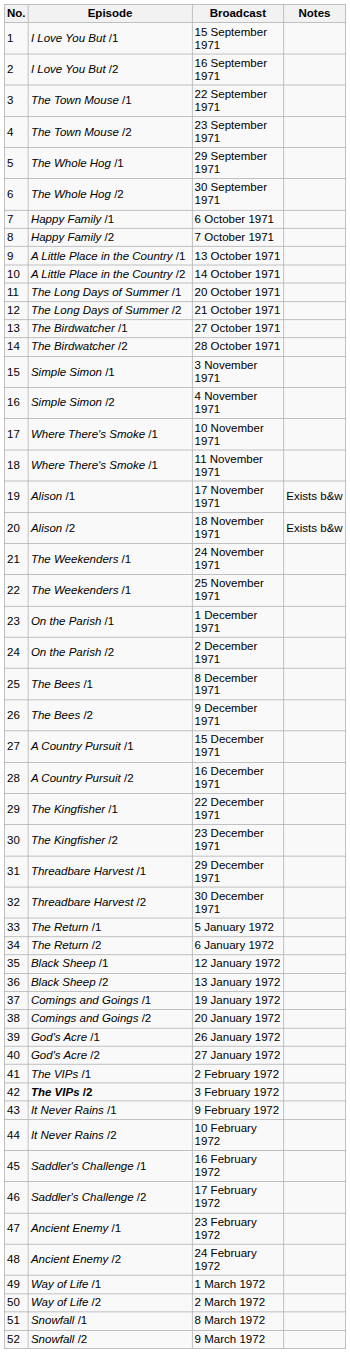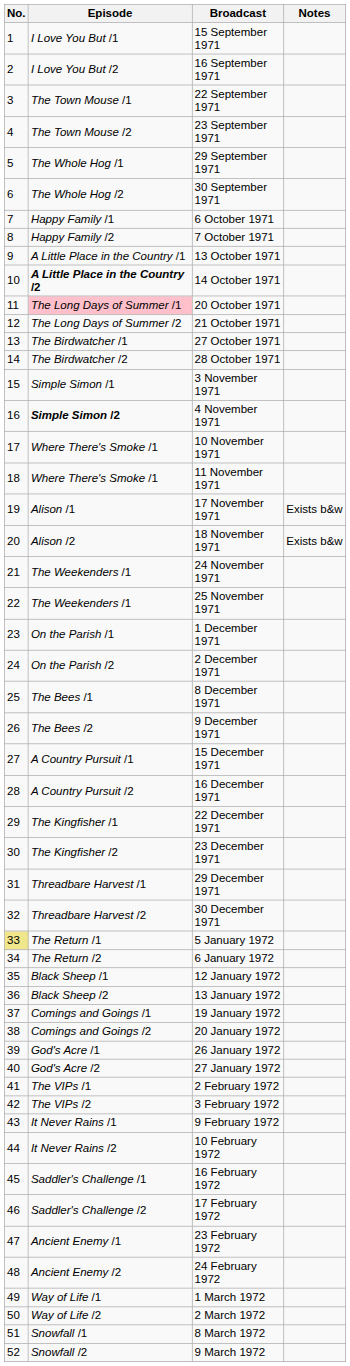14 October 1971 | Episode: normal -> bold
20 October 1971 | Episode: no background -> pink background
4 November 1971 | Episode: normal -> bold
5 January 1972 | No.: no background -> khaki background
3 February 1972 | Episode: bold -> normal
